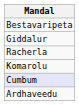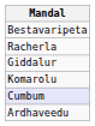row 3 | column 1: Giddalur -> Racherla
row 4 | column 1: Racherla -> Giddalur
